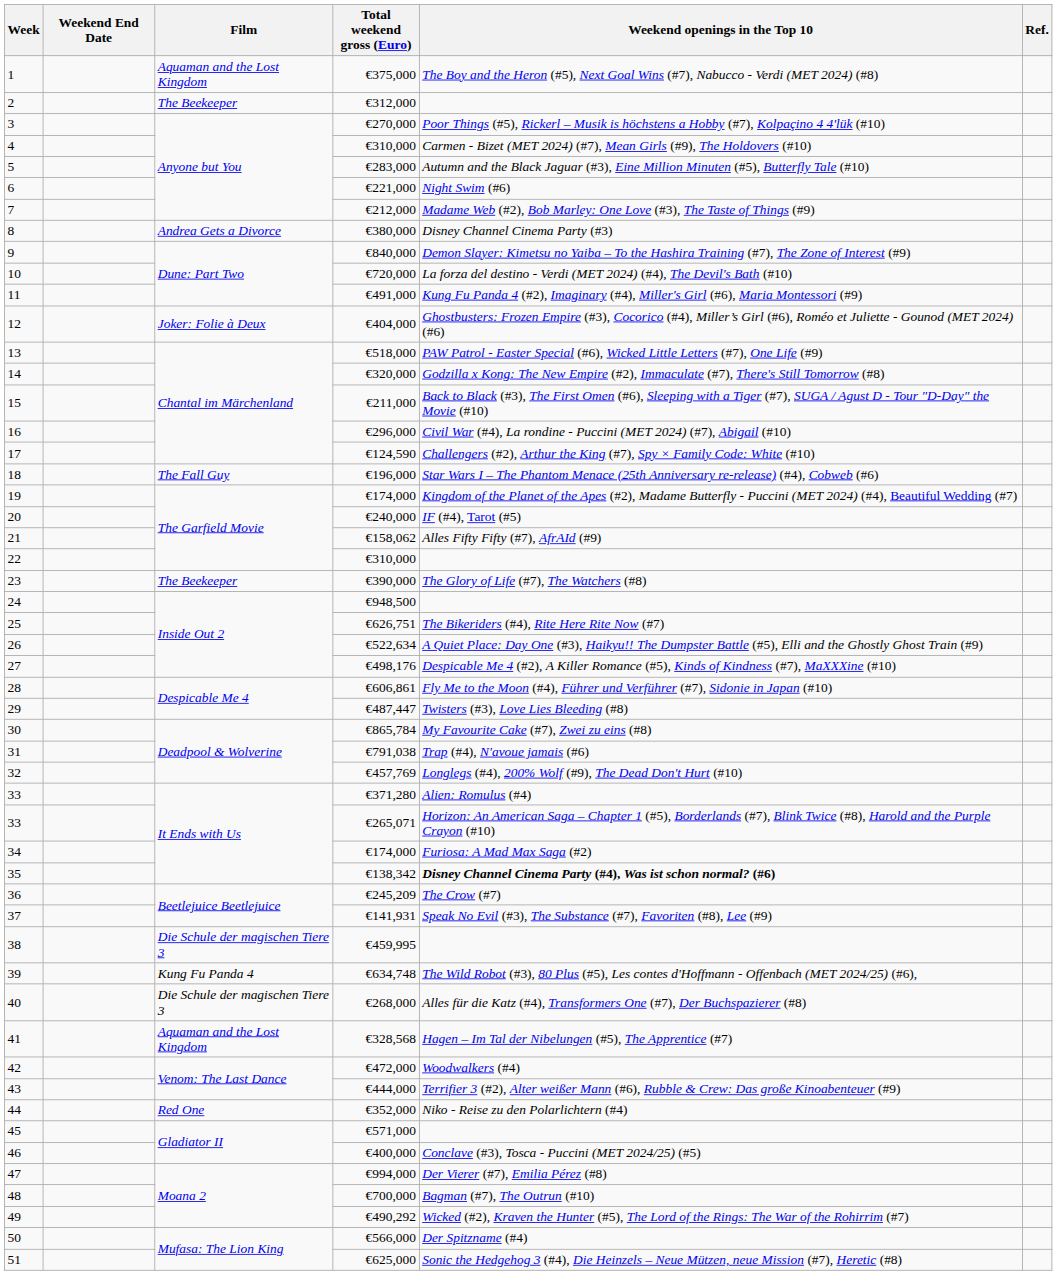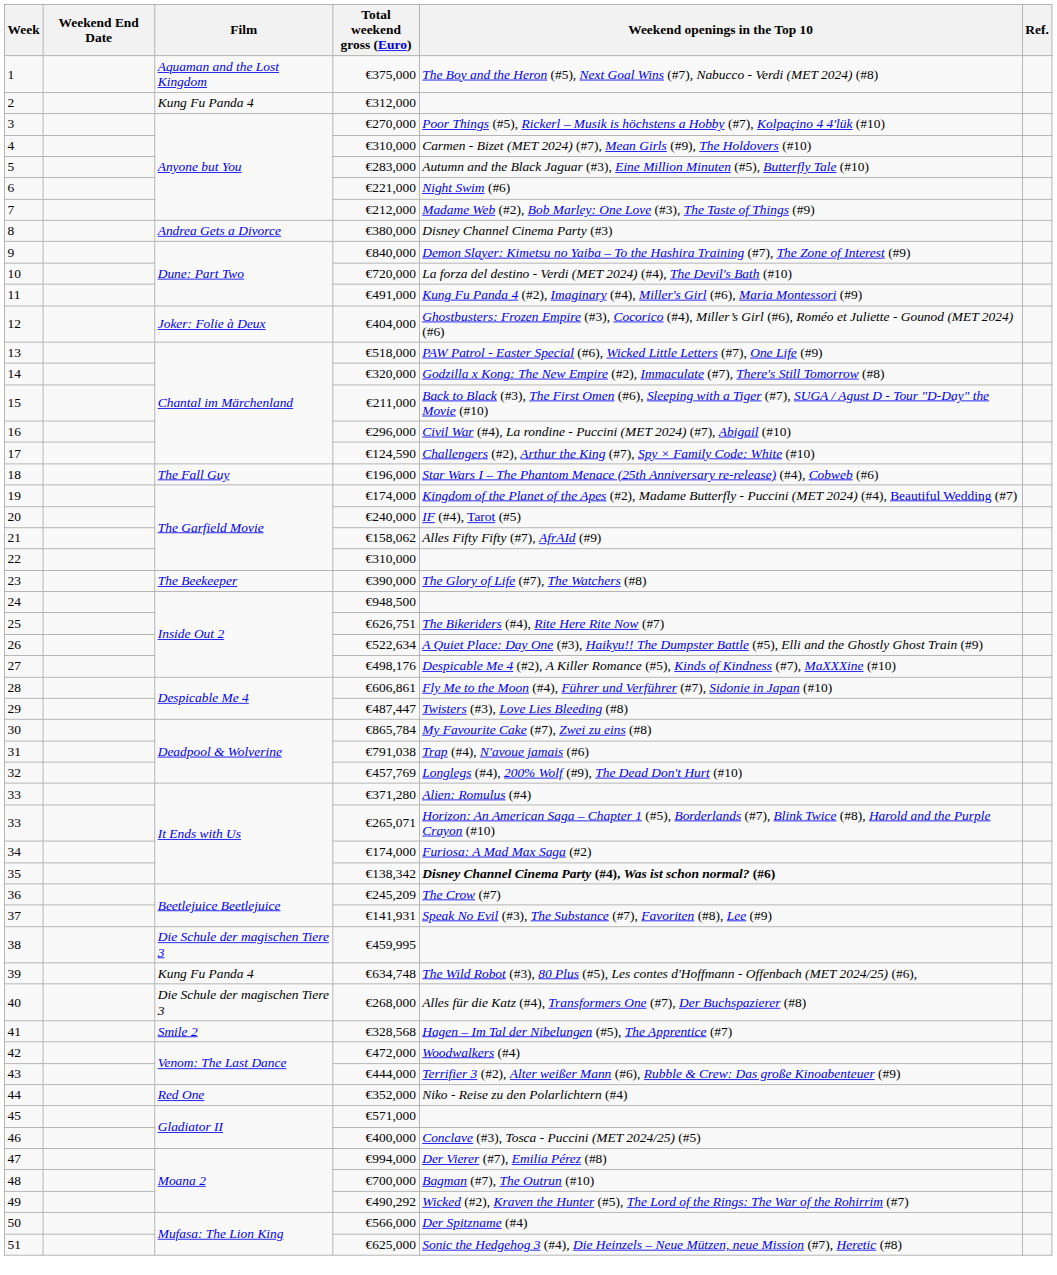2 | Film: The Beekeeper -> Kung Fu Panda 4
41 | Film: Aquaman and the Lost Kingdom -> Smile 2
